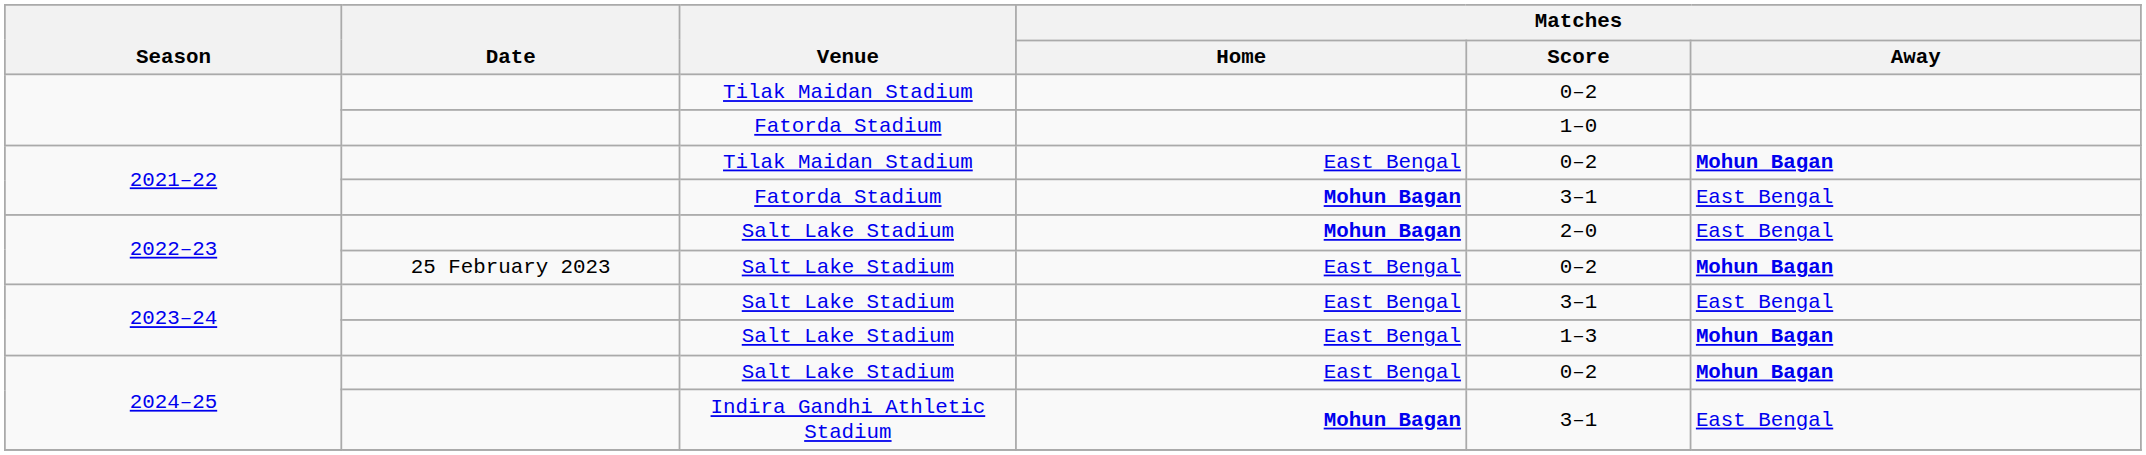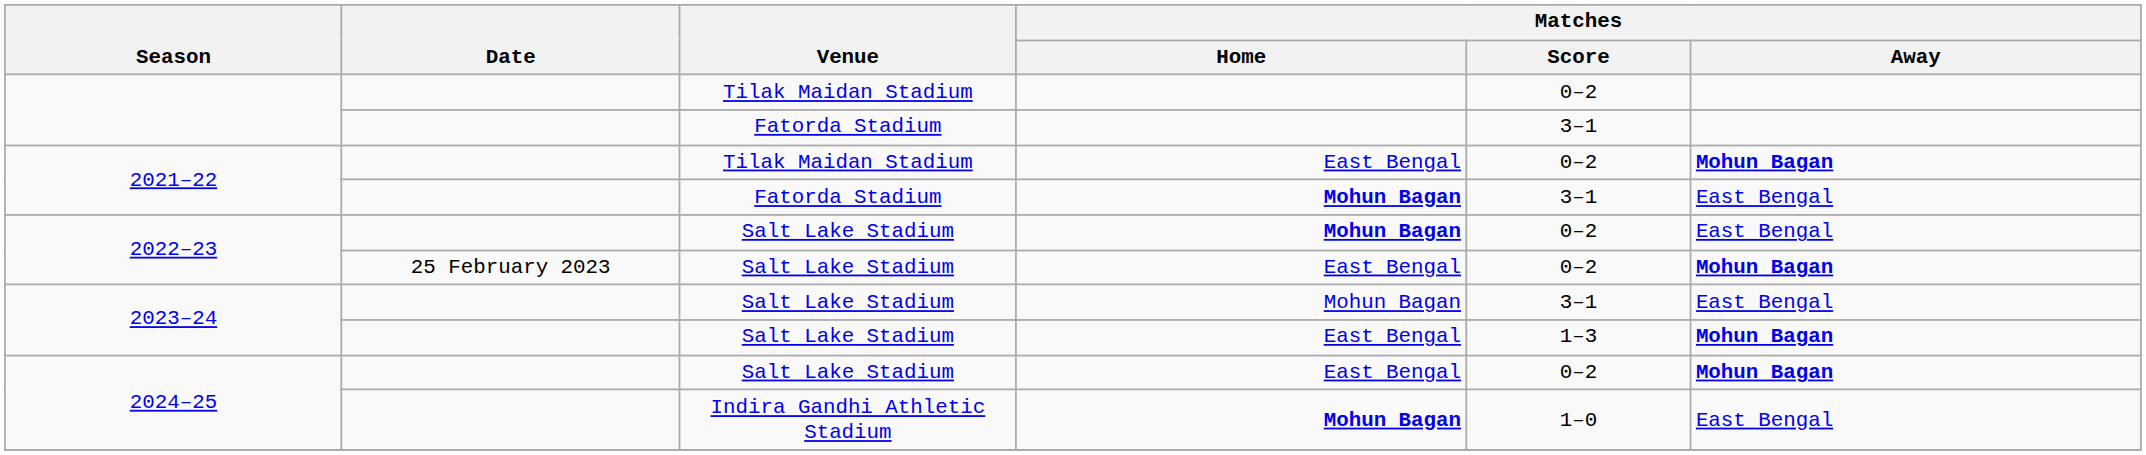row 4 | Matches / Score: 1–0 -> 3–1
row 7 | Matches / Score: 2–0 -> 0–2
row 9 | Matches / Home: East Bengal -> Mohun Bagan
row 12 | Matches / Score: 3–1 -> 1–0
